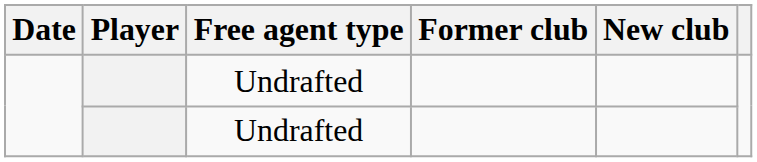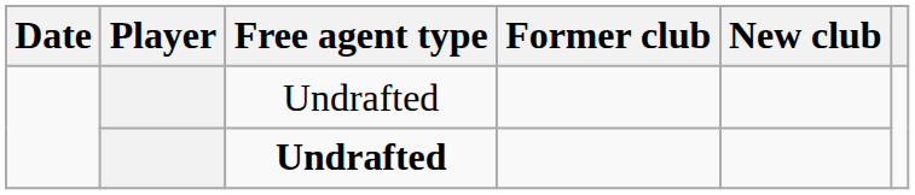row 3 | Free agent type: normal -> bold
